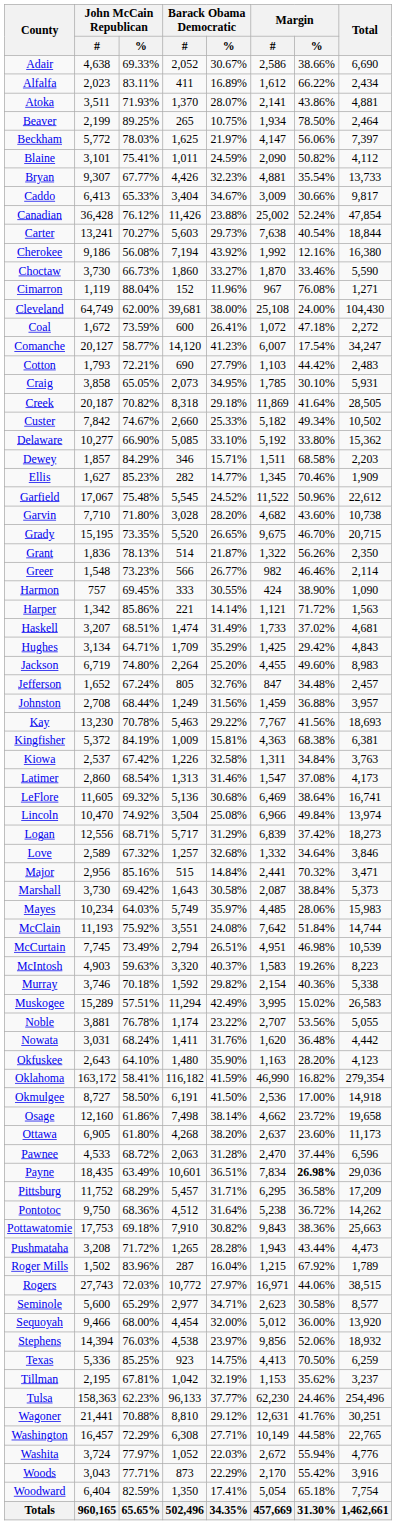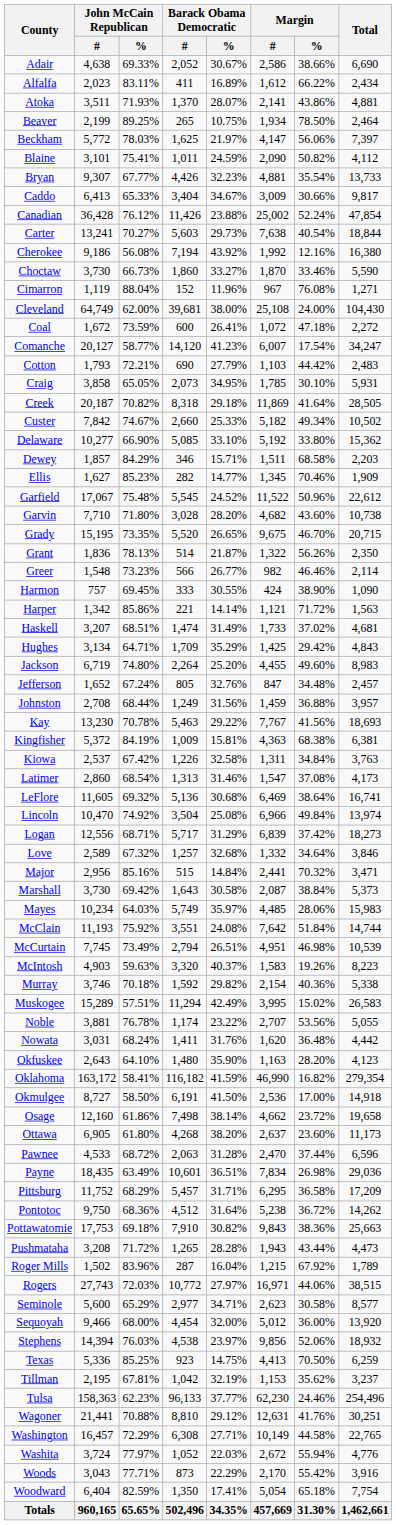Payne | Margin / %: bold -> normal
